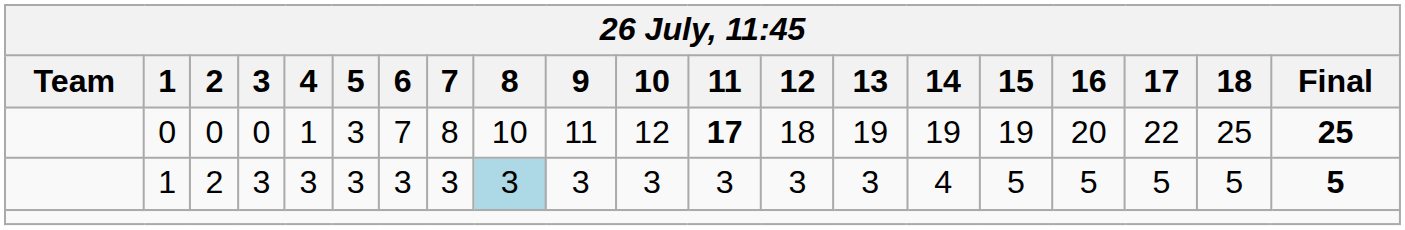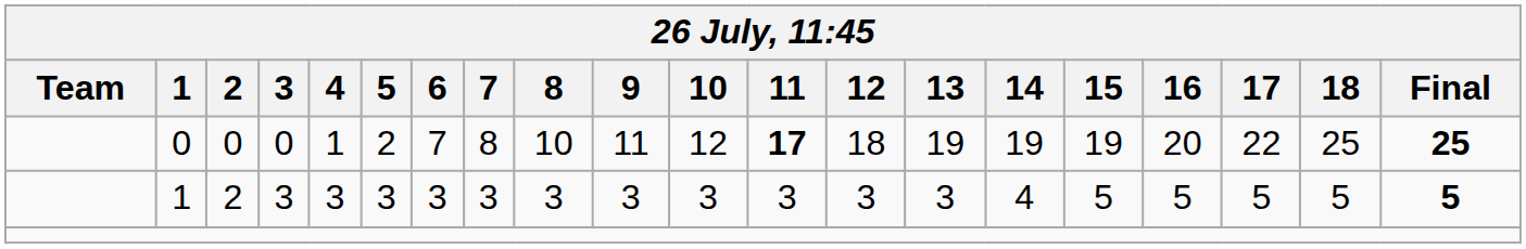row 3 | 5: 3 -> 2
row 4 | 8: lightblue background -> no background
